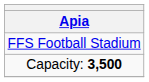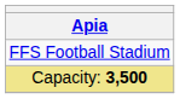row 4 | column 1: no background -> khaki background
